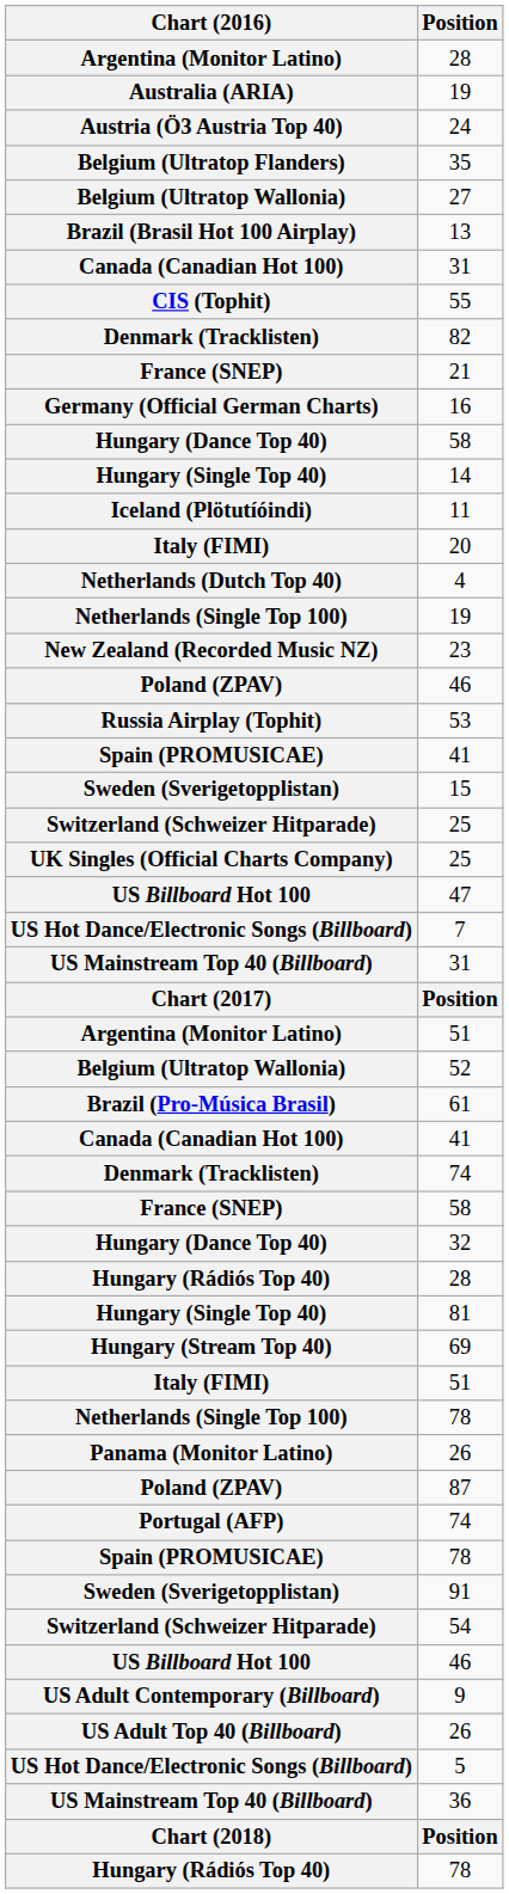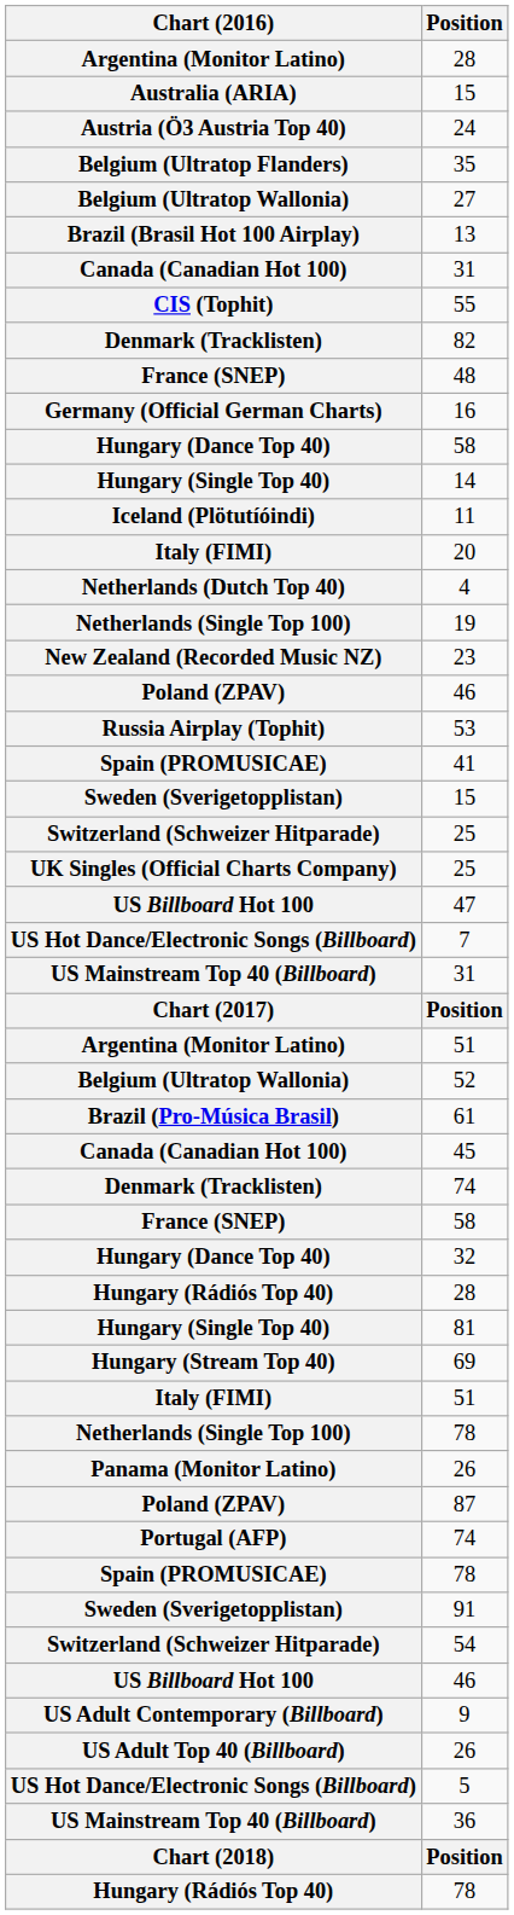row 3 | Position: 19 -> 15
row 11 | Position: 21 -> 48
row 33 | Position: 41 -> 45
